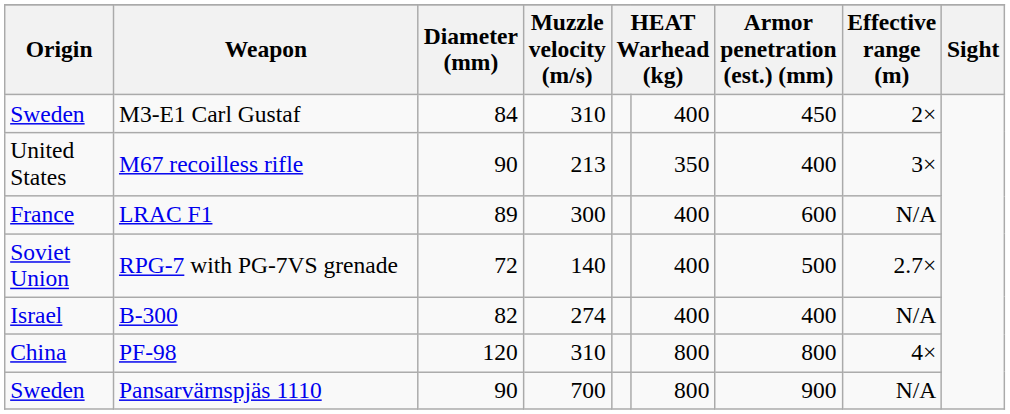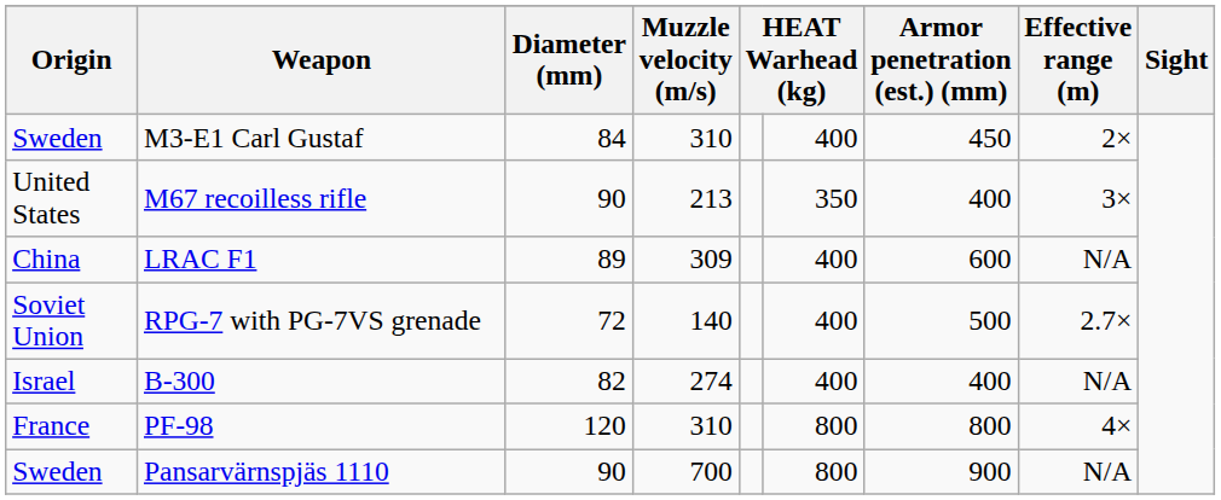LRAC F1 | Origin: France -> China
LRAC F1 | Muzzle velocity (m/s): 300 -> 309
PF-98 | Origin: China -> France
